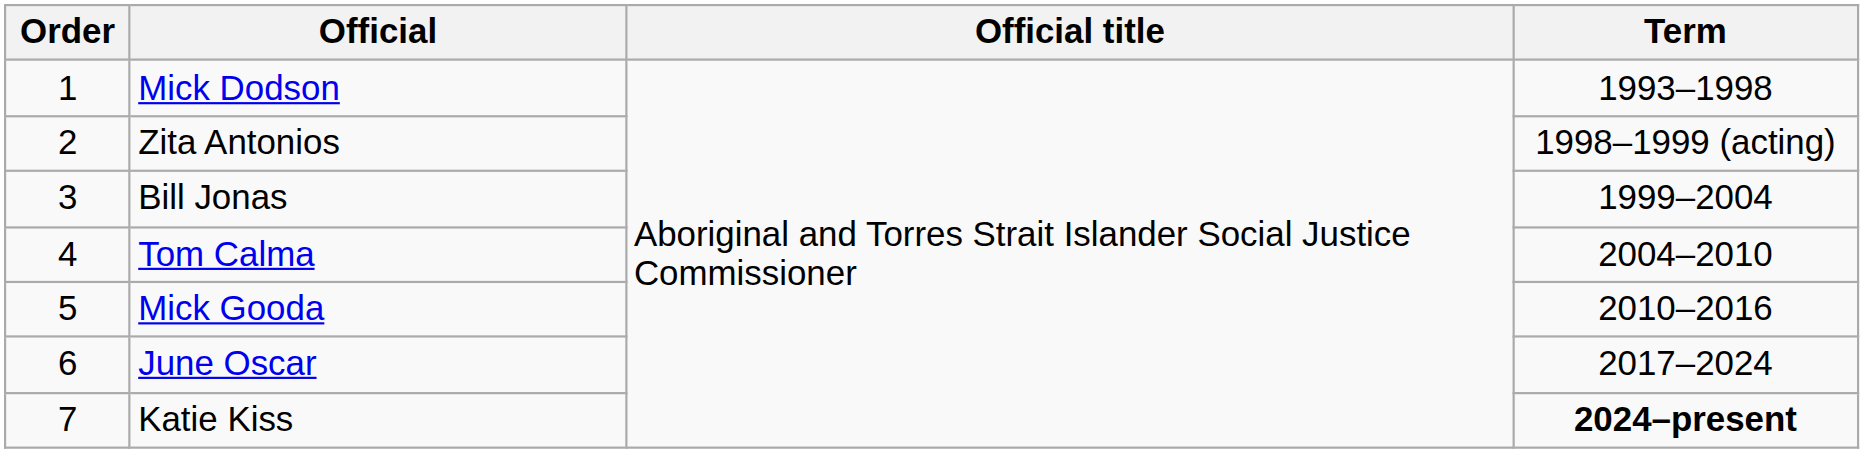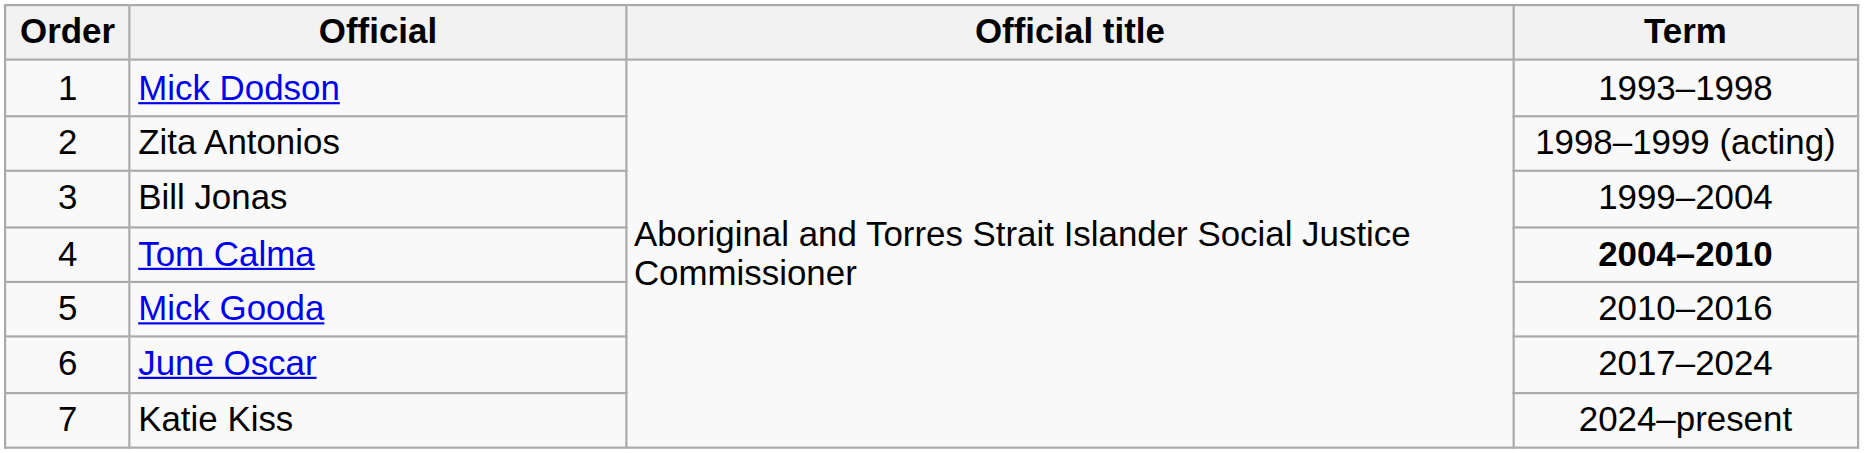Tom Calma | Term: normal -> bold
Katie Kiss | Term: bold -> normal
